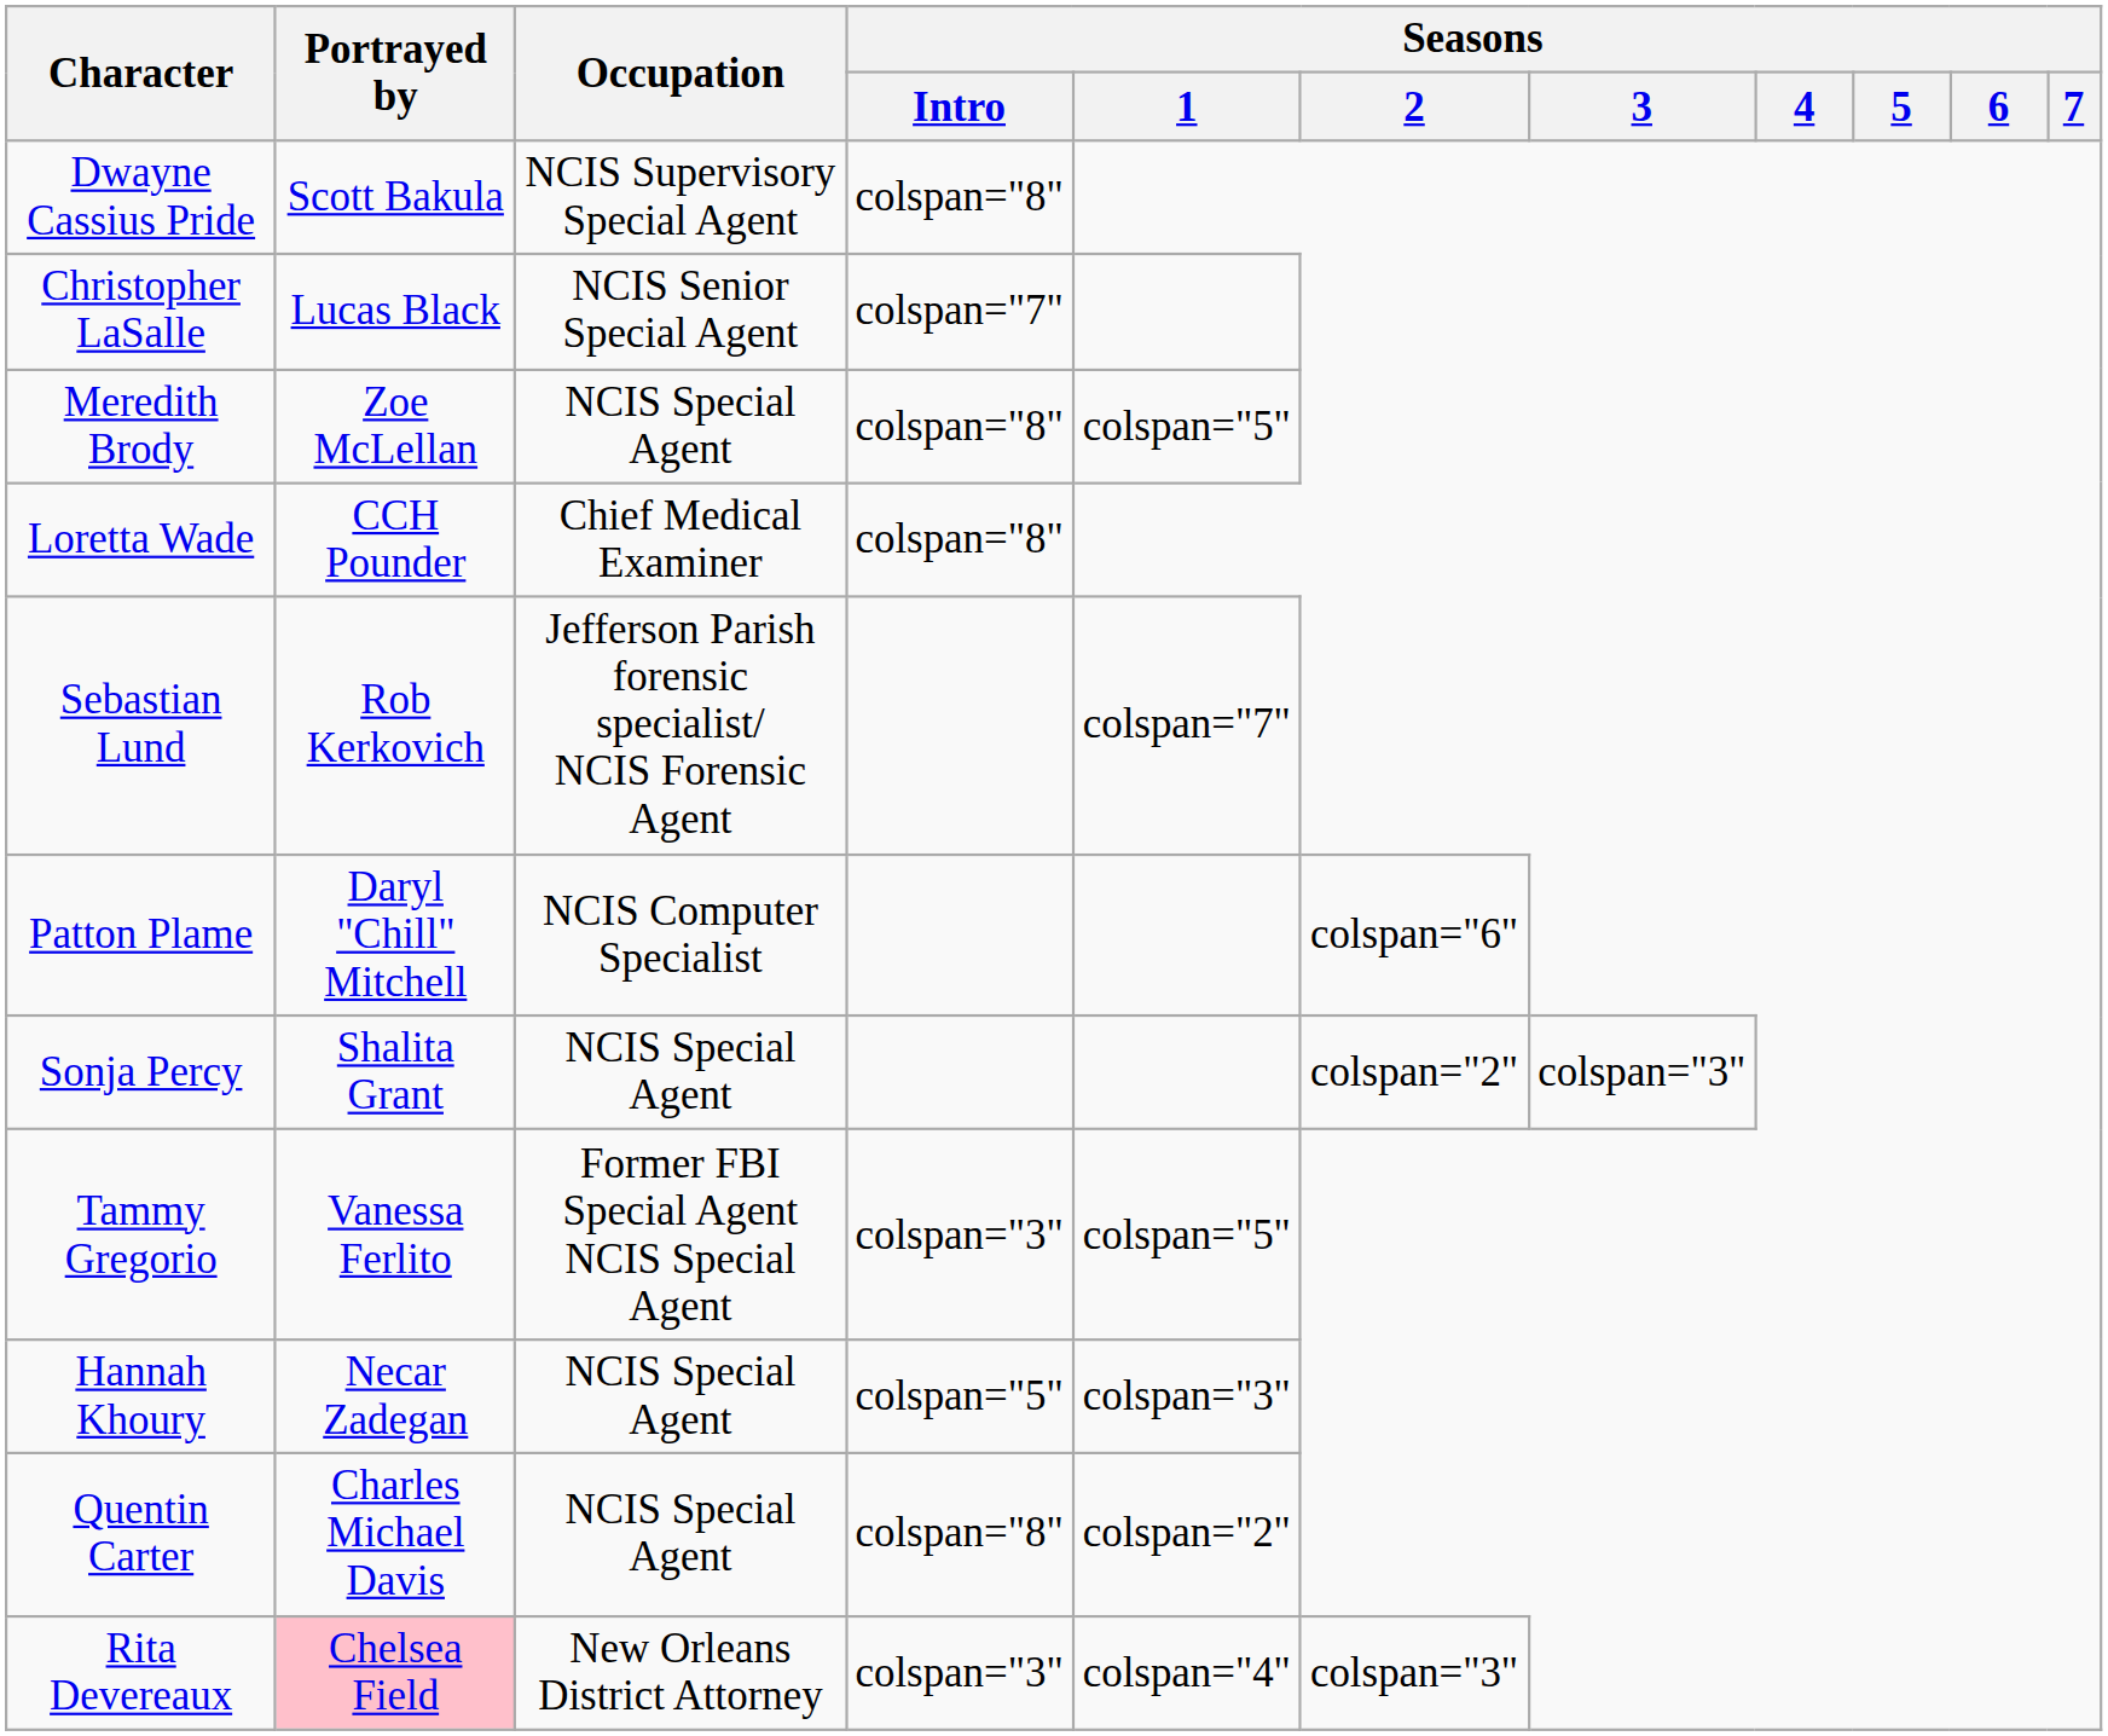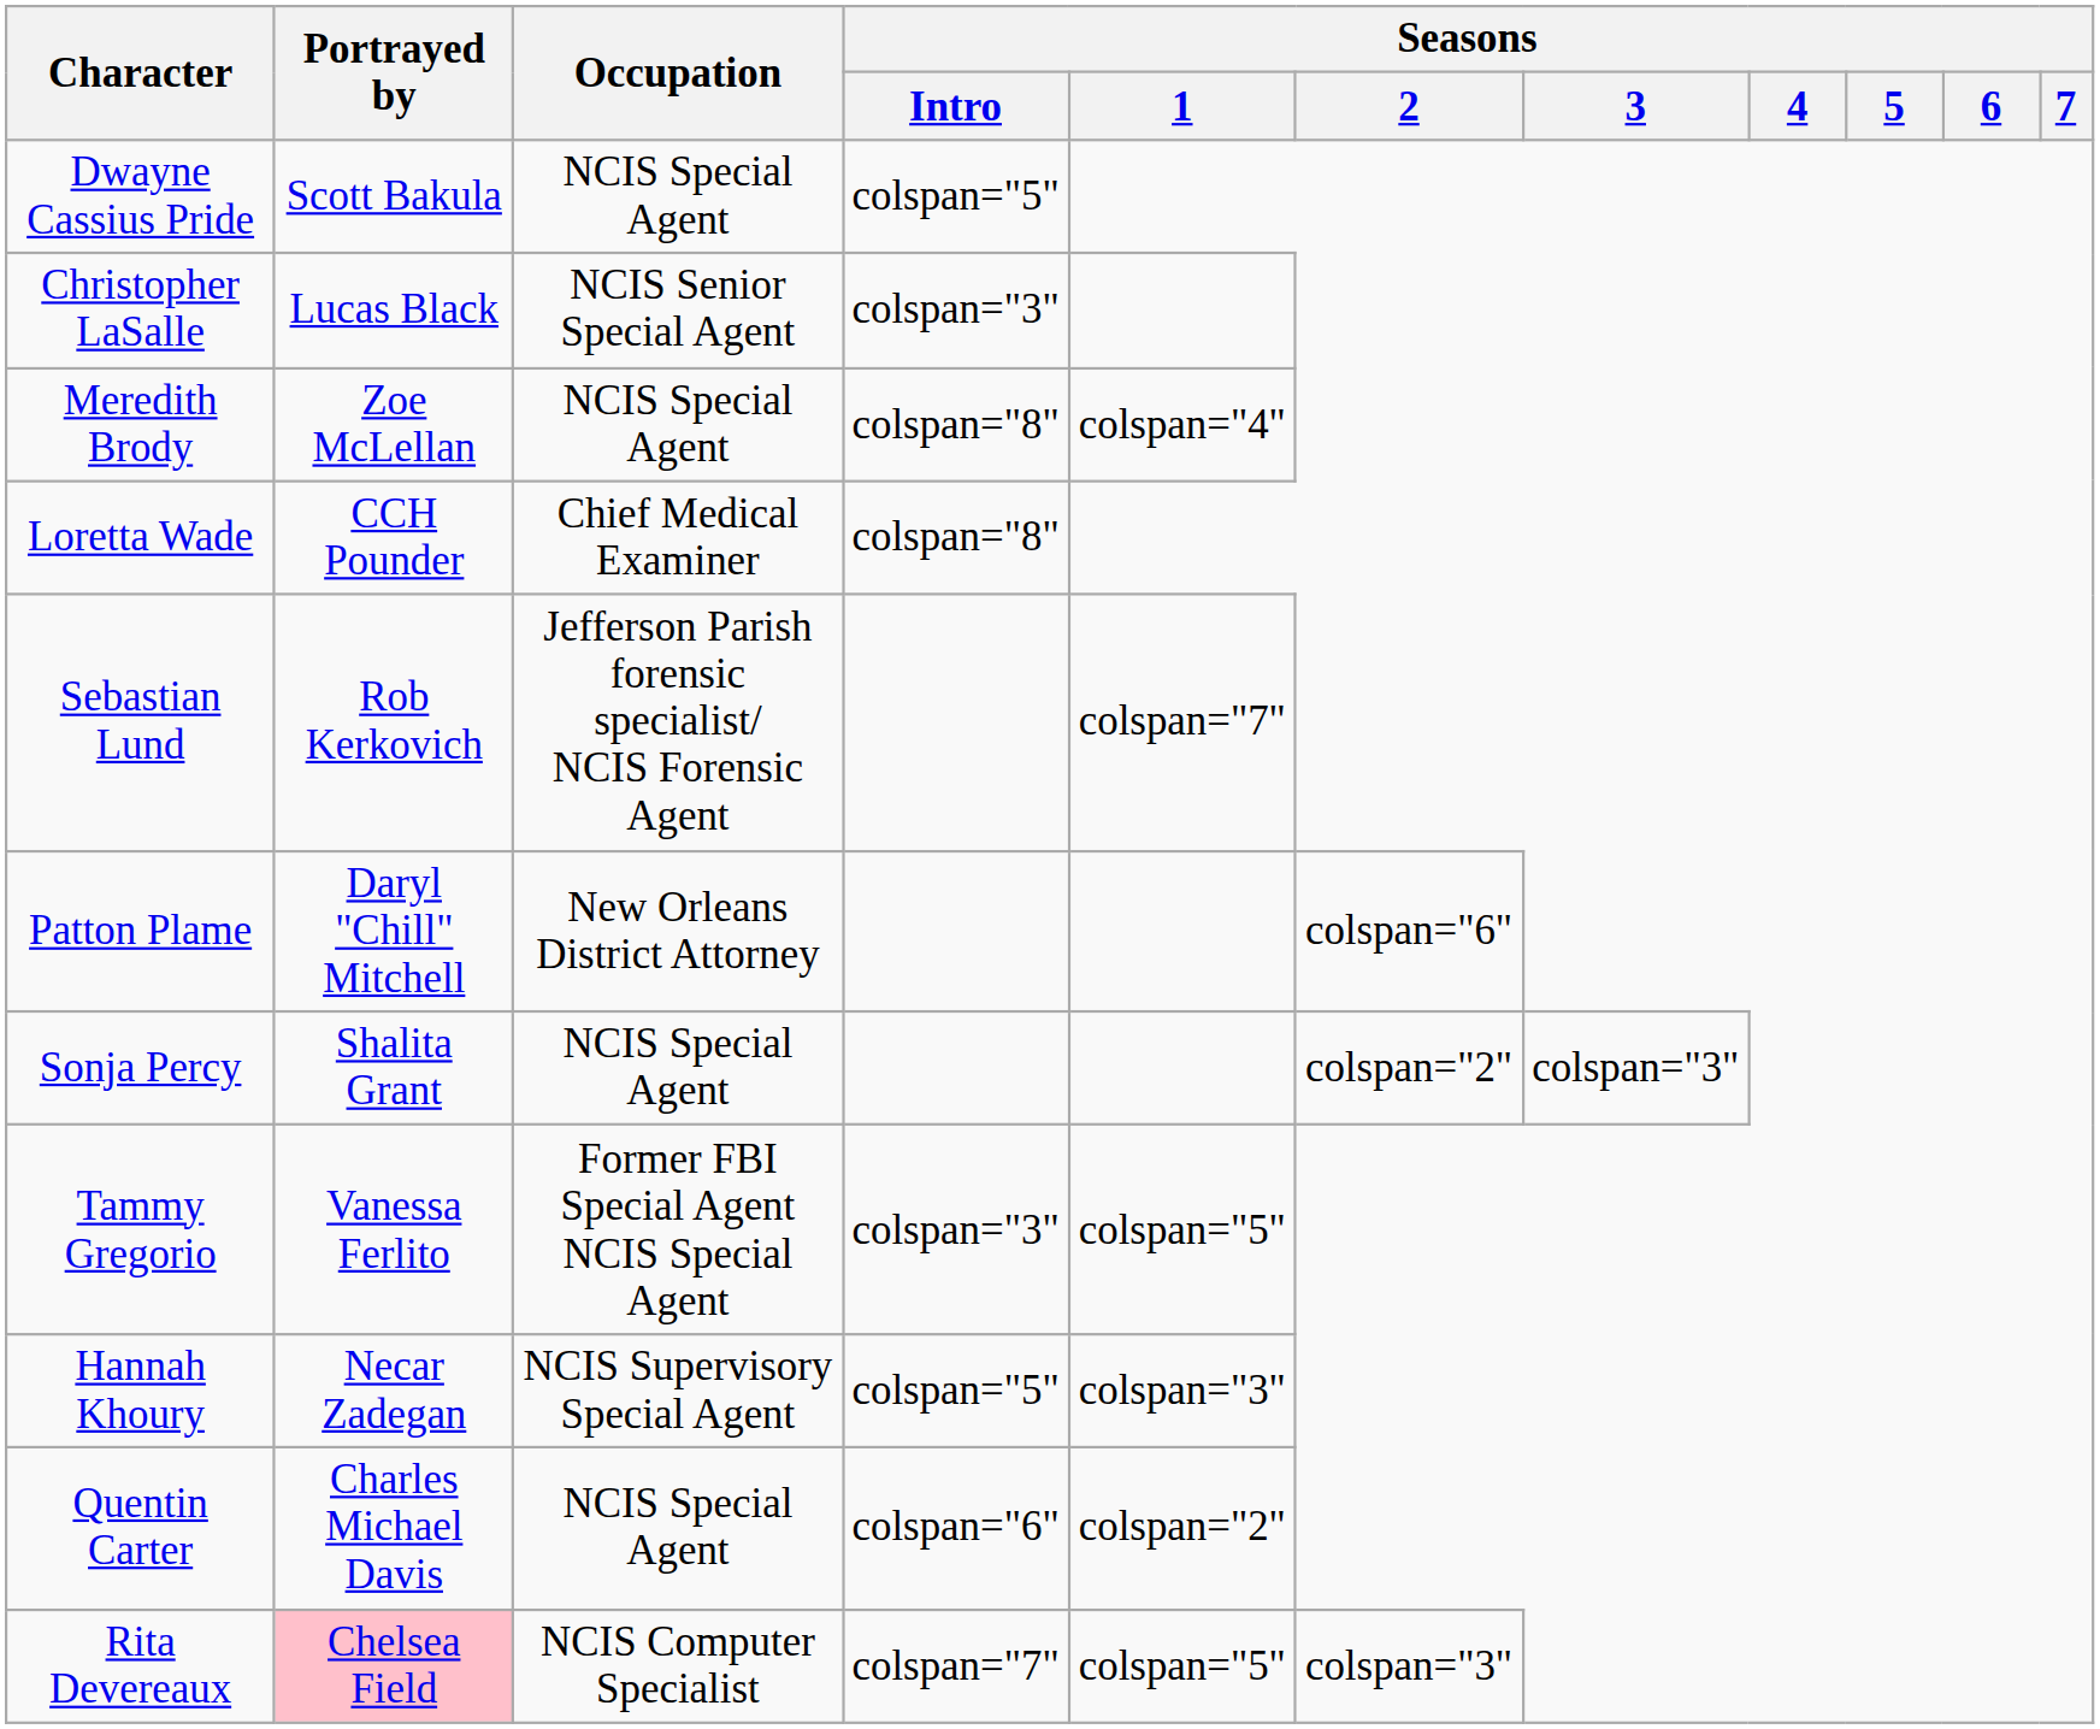Dwayne Cassius Pride | Occupation: NCIS Supervisory Special Agent -> NCIS Special Agent
Dwayne Cassius Pride | Seasons / Intro: colspan="8" -> colspan="5"
Christopher LaSalle | Seasons / Intro: colspan="7" -> colspan="3"
Meredith Brody | Seasons / 1: colspan="5" -> colspan="4"
Patton Plame | Occupation: NCIS Computer Specialist -> New Orleans District Attorney
Hannah Khoury | Occupation: NCIS Special Agent -> NCIS Supervisory Special Agent
Quentin Carter | Seasons / Intro: colspan="8" -> colspan="6"
Rita Devereaux | Occupation: New Orleans District Attorney -> NCIS Computer Specialist
Rita Devereaux | Seasons / Intro: colspan="3" -> colspan="7"
Rita Devereaux | Seasons / 1: colspan="4" -> colspan="5"
